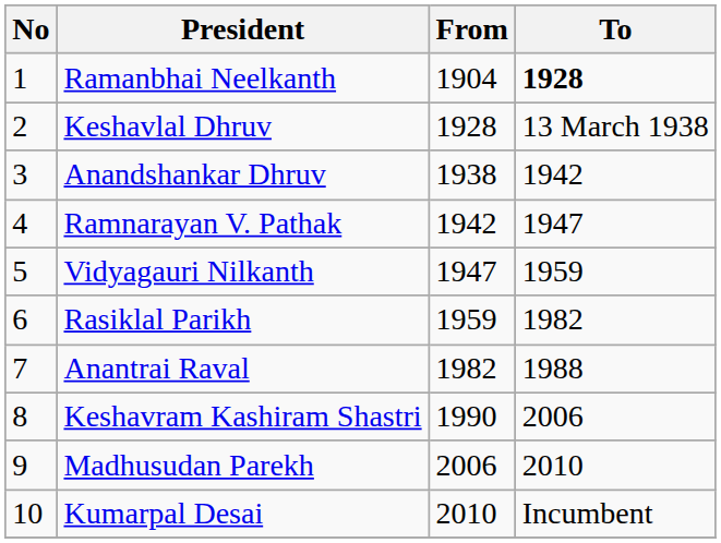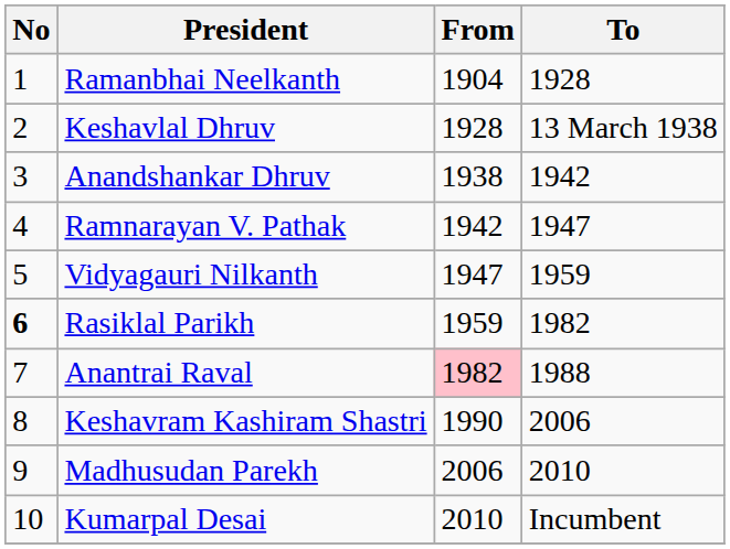Ramanbhai Neelkanth | To: bold -> normal
Rasiklal Parikh | No: normal -> bold
Anantrai Raval | From: no background -> pink background
